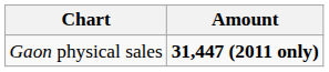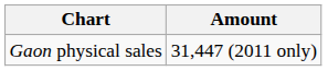Gaon physical sales | Amount: bold -> normal
